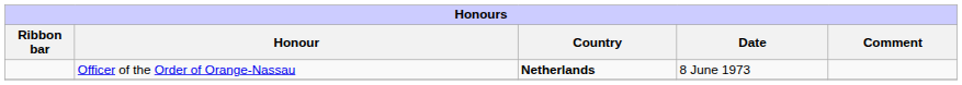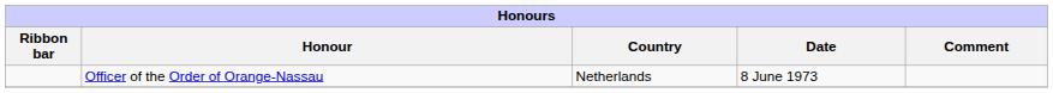Officer of the Order of Orange-Nassau | Country: bold -> normal
